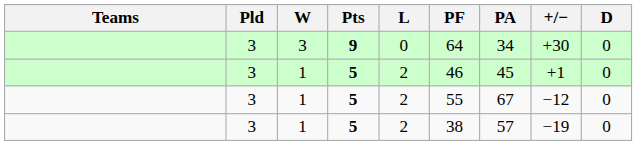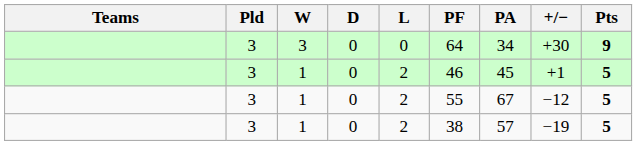columns swapped: D <-> Pts
